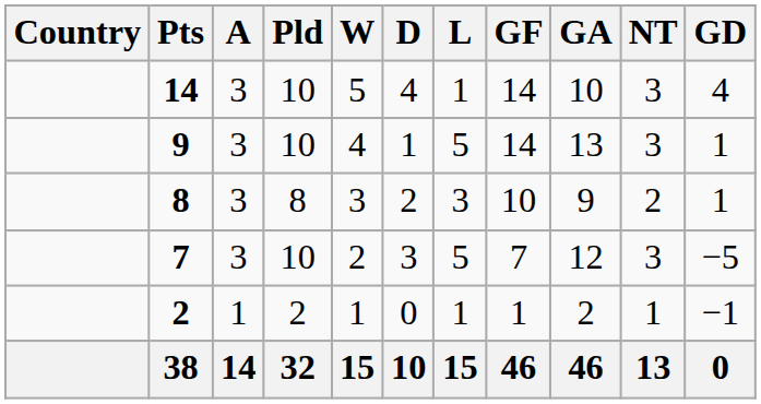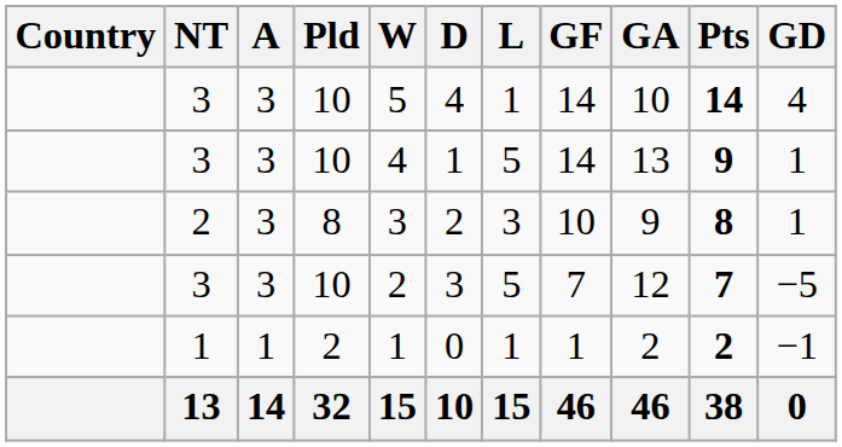columns swapped: NT <-> Pts
